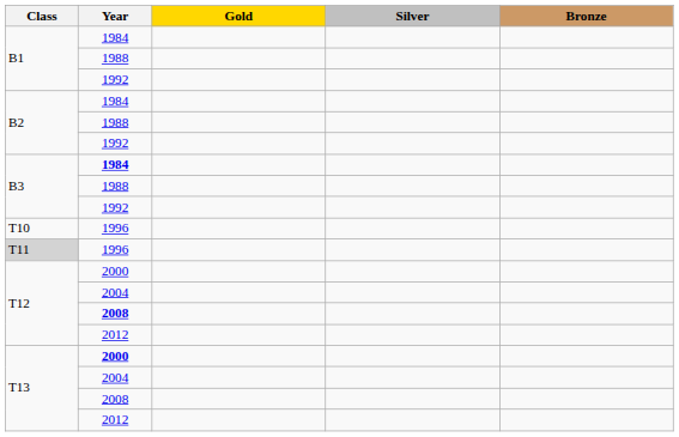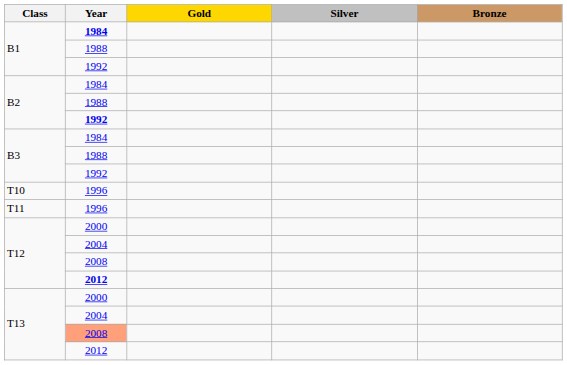B1 / 1984 | Year: normal -> bold
B2 / 1992 | Year: normal -> bold
B3 / 1984 | Year: bold -> normal
T11 / 1996 | Class: lightgrey background -> no background
T12 / 2008 | Year: bold -> normal
T12 / 2012 | Year: normal -> bold
T13 / 2000 | Year: bold -> normal
T13 / 2008 | Year: no background -> lightsalmon background
